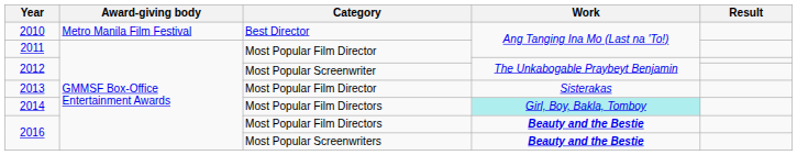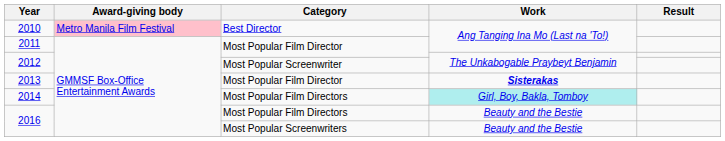2010 | Award-giving body: no background -> pink background
2013 | Work: normal -> bold
2016 / Most Popular Film Directors | Work: bold -> normal
2016 / Most Popular Screenwriters | Work: bold -> normal
